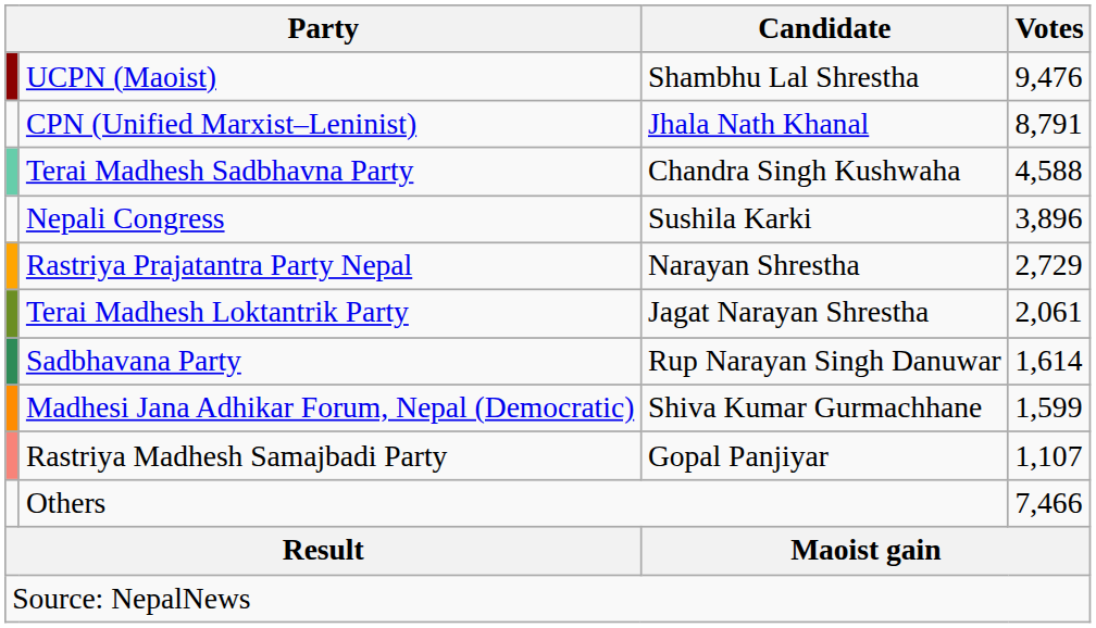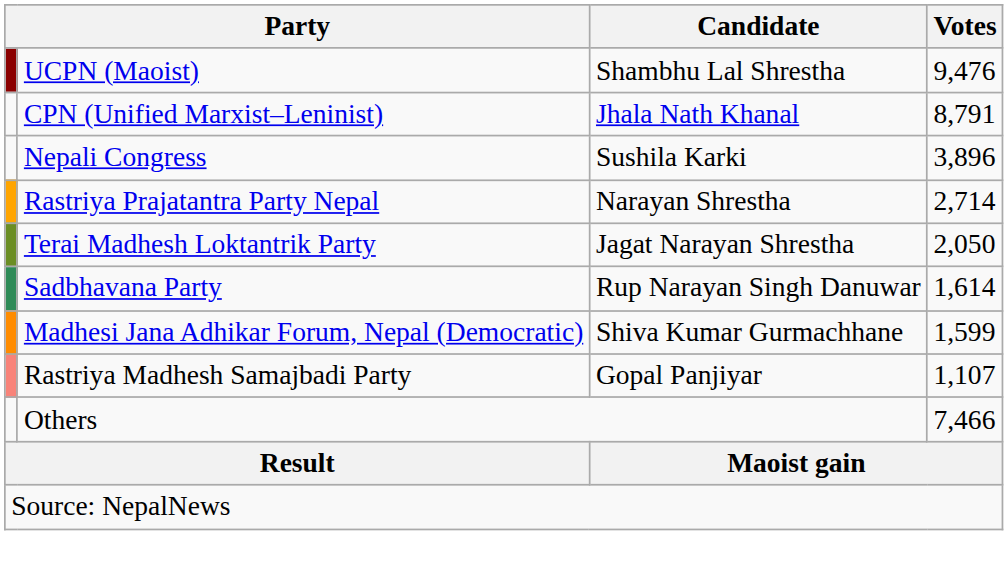- row: Terai Madhesh Sadbhavna Party | Chandra Singh Kushwaha | 4,588
Rastriya Prajatantra Party Nepal | Votes: 2,729 -> 2,714
Terai Madhesh Loktantrik Party | Votes: 2,061 -> 2,050
